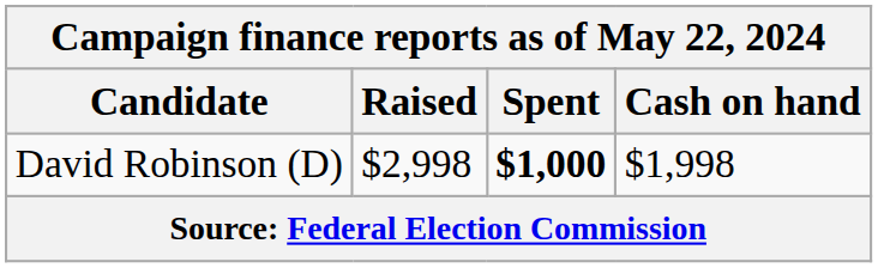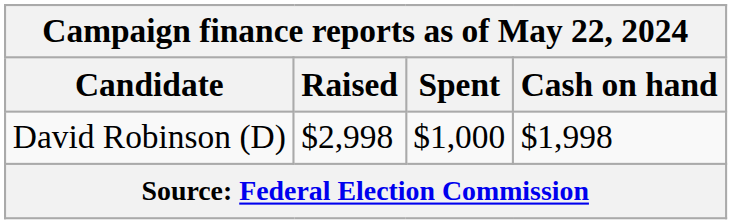David Robinson (D) | Spent: bold -> normal
